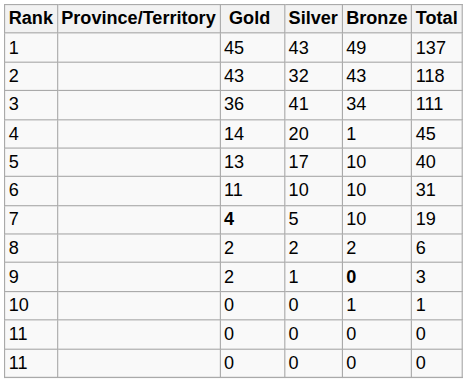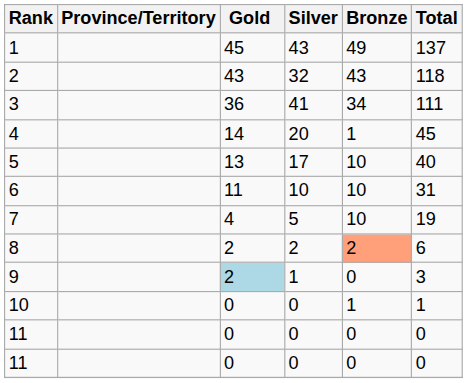7 | Gold: bold -> normal
8 | Bronze: no background -> lightsalmon background
9 | Gold: no background -> lightblue background
9 | Bronze: bold -> normal
